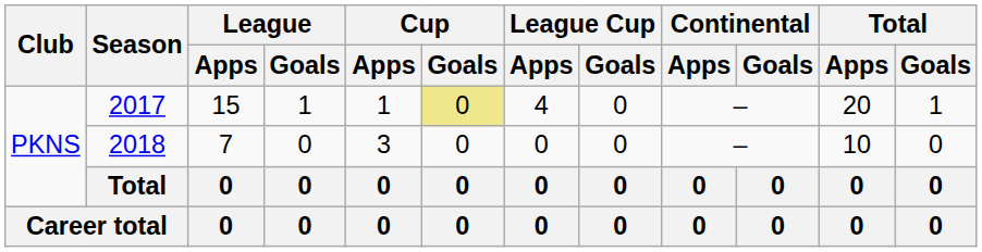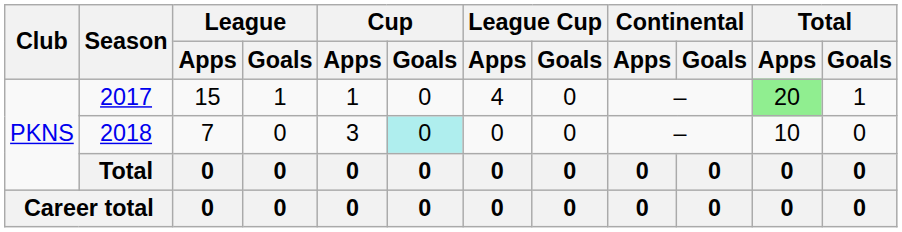2017 | Cup / Goals: khaki background -> no background
2017 | Total / Apps: no background -> lightgreen background
2018 | Cup / Goals: no background -> paleturquoise background
